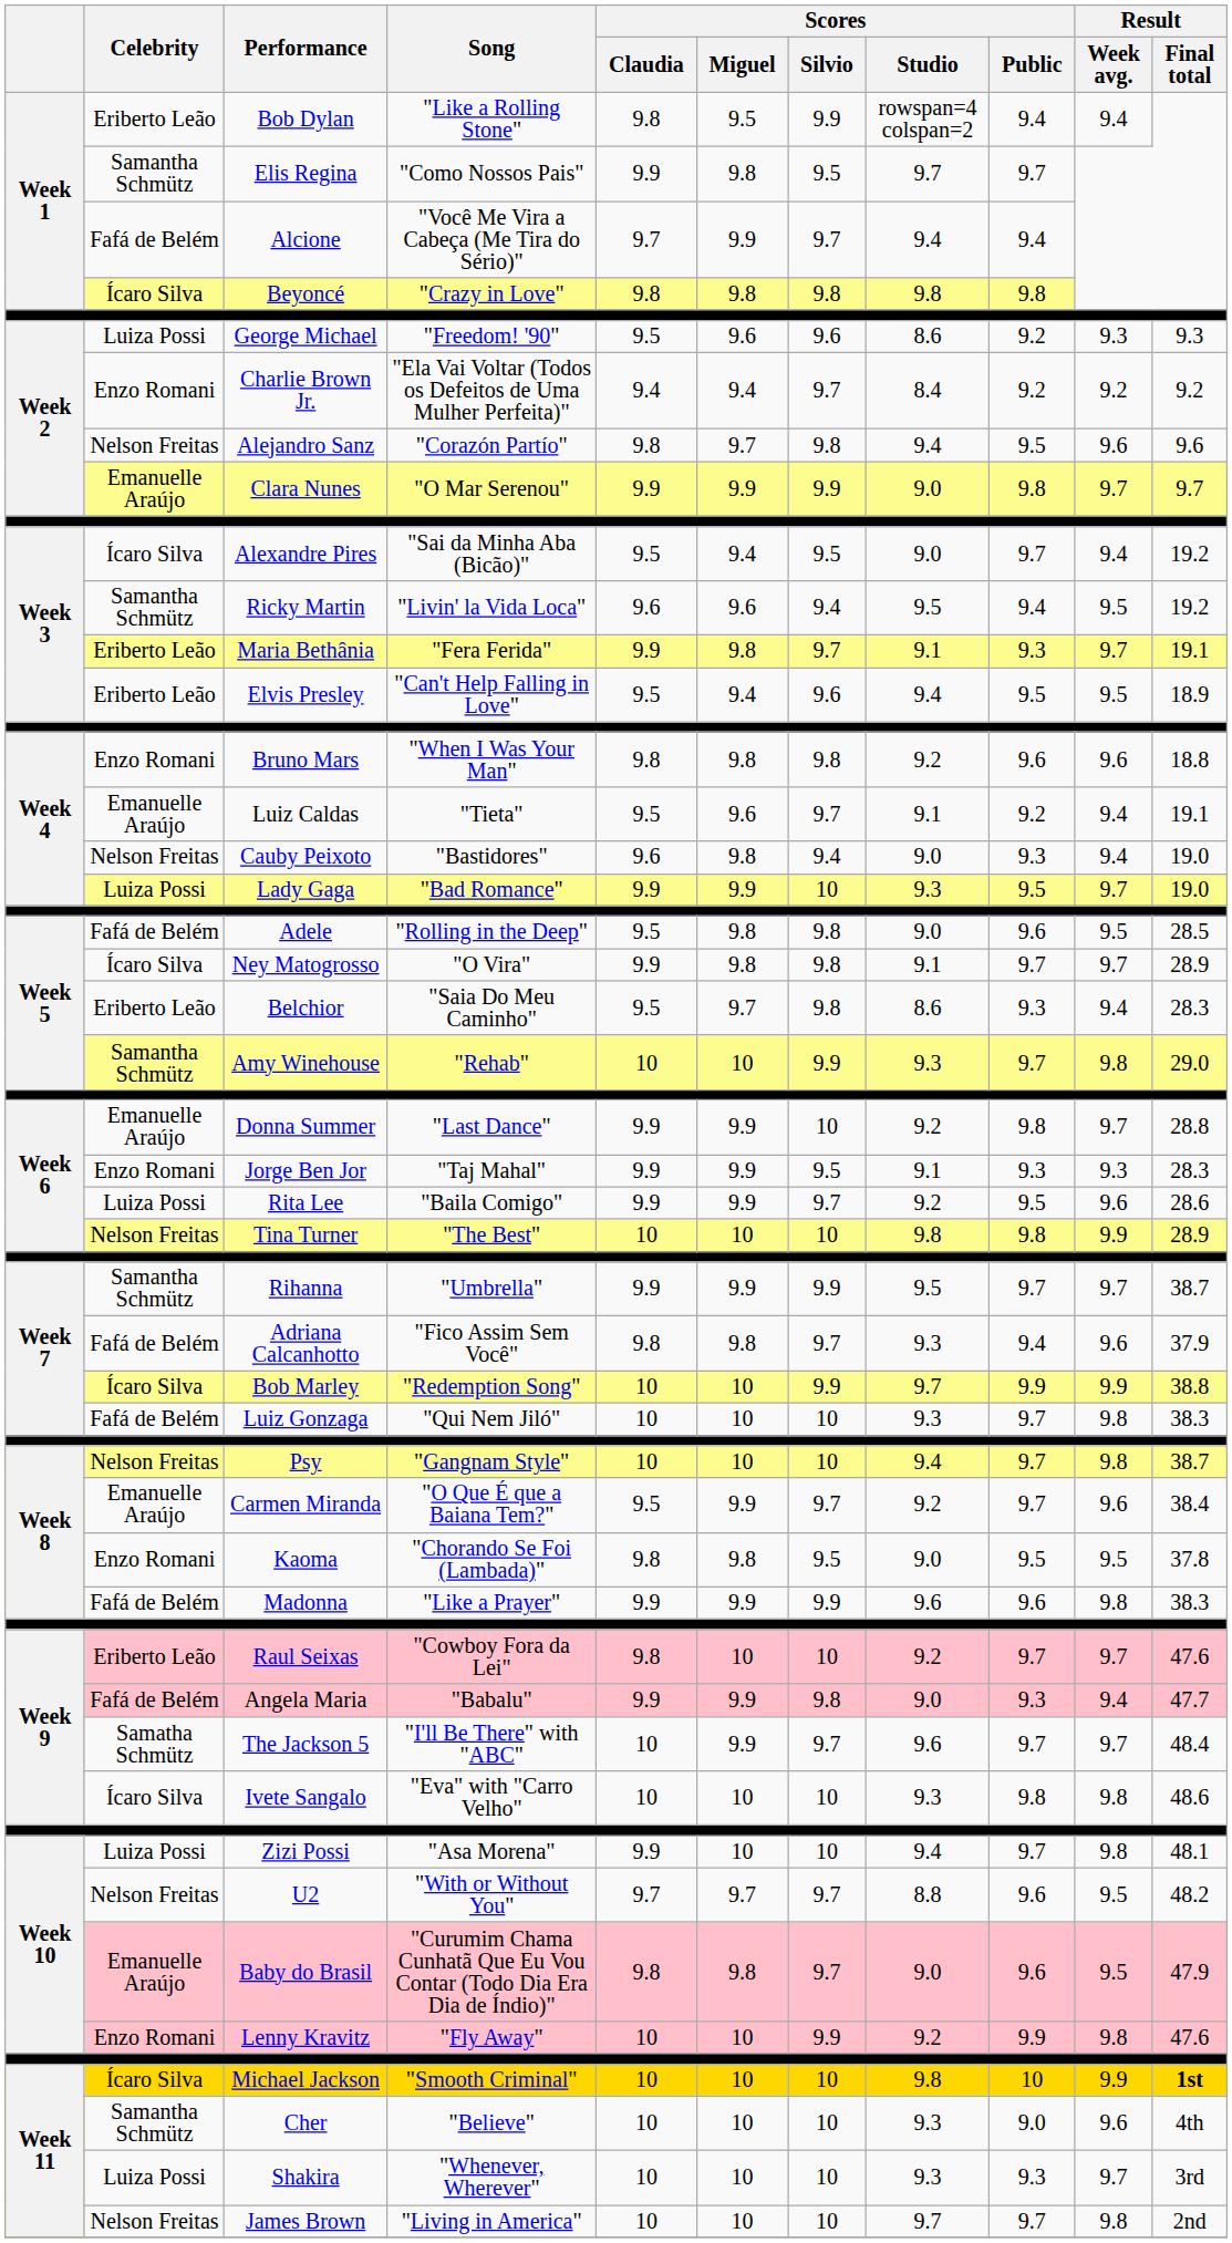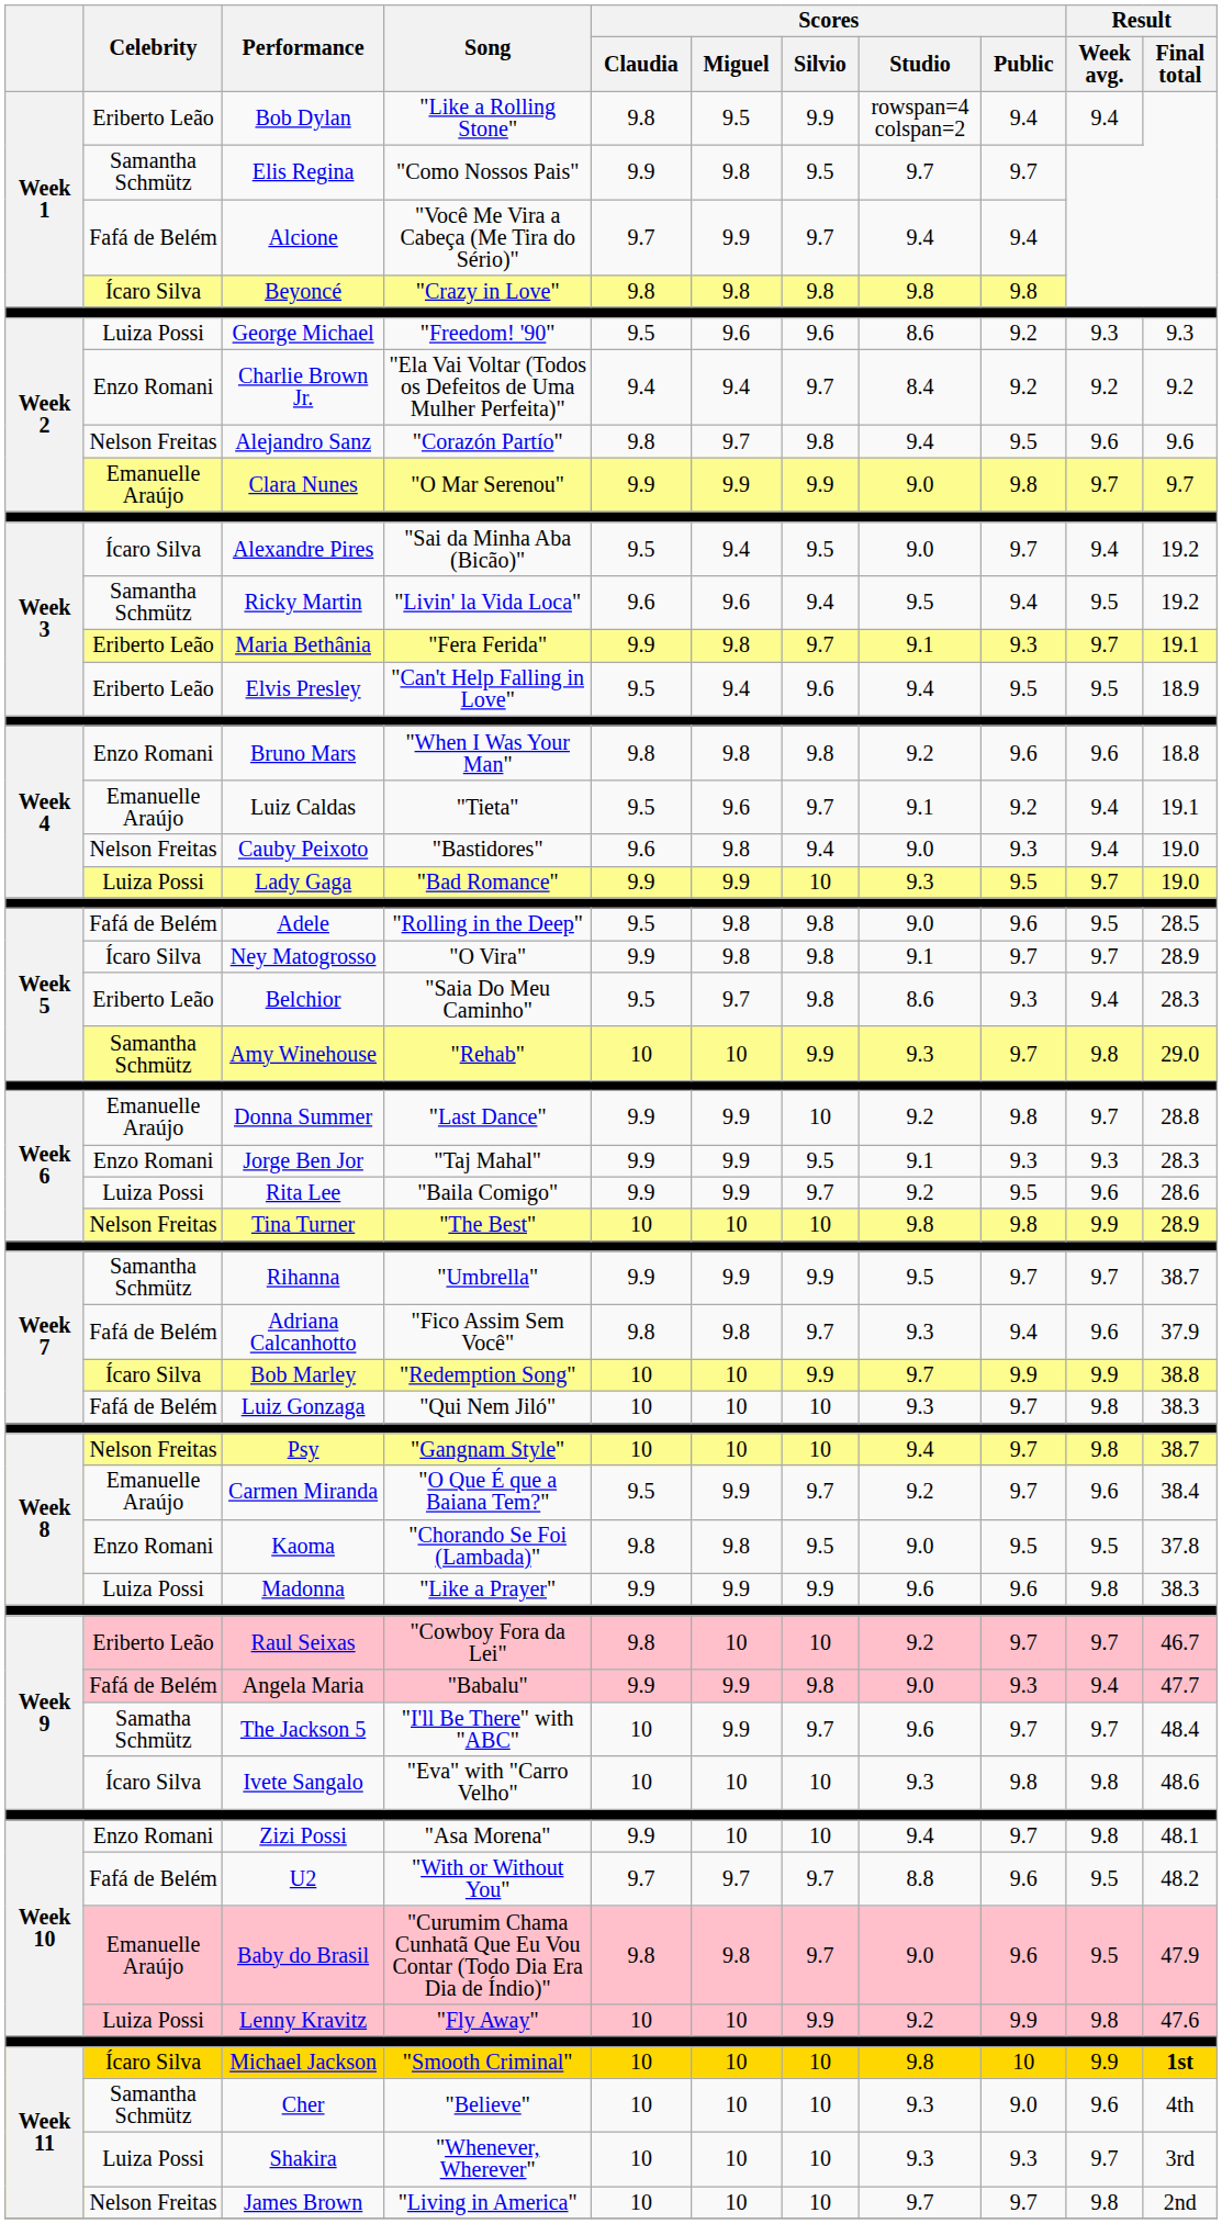Madonna | Celebrity: Fafá de Belém -> Luiza Possi
Raul Seixas | Result / Final total: 47.6 -> 46.7
Zizi Possi | Celebrity: Luiza Possi -> Enzo Romani
U2 | Celebrity: Nelson Freitas -> Fafá de Belém
Lenny Kravitz | Celebrity: Enzo Romani -> Luiza Possi
